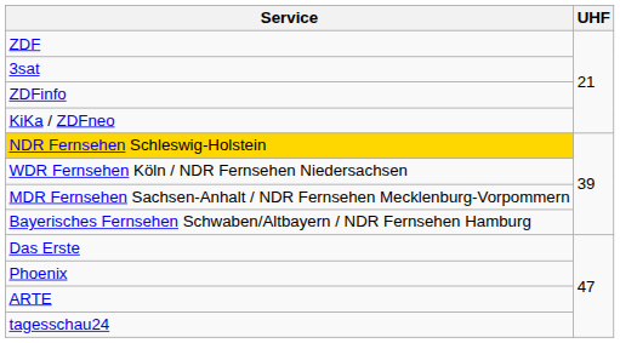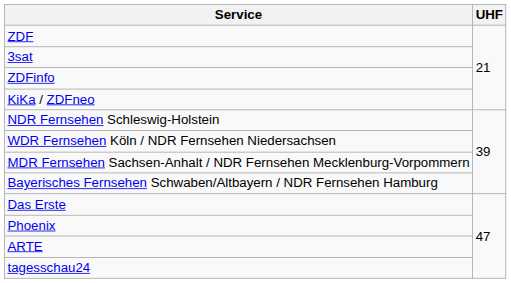NDR Fernsehen Schleswig-Holstein | Service: gold background -> no background
